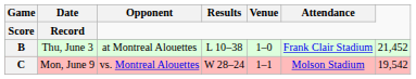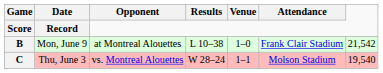B | Date / Record: Thu, June 3 -> Mon, June 9
B | column 7: 21,452 -> 21,542
C | Date / Record: Mon, June 9 -> Thu, June 3
C | column 7: 19,542 -> 19,540
